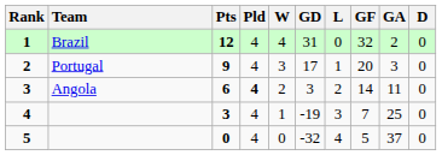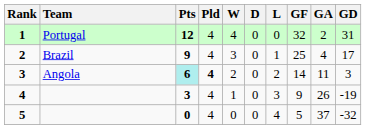columns swapped: D <-> GD
row 2 | Team: Brazil -> Portugal
row 3 | Team: Portugal -> Brazil
row 3 | GF: 20 -> 25
row 3 | GA: 3 -> 4
row 4 | Pts: no background -> paleturquoise background
row 5 | GF: 7 -> 9
row 5 | GA: 25 -> 26
